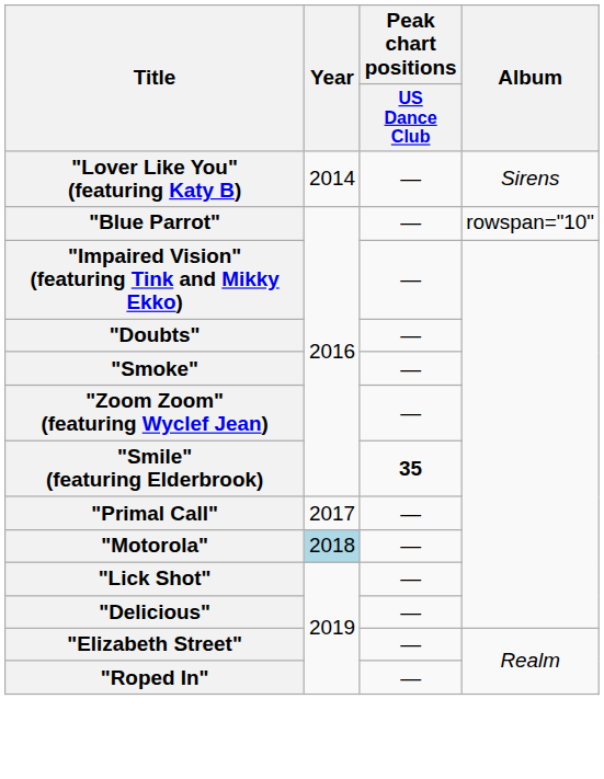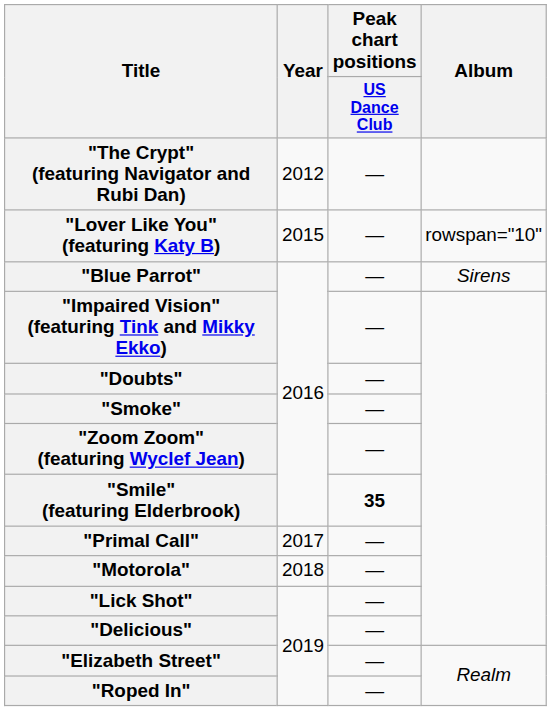+ row: "The Crypt" (featuring Navigator and Rubi Dan) | 2012 | —
"Lover Like You" (featuring Katy B) | Year: 2014 -> 2015
"Lover Like You" (featuring Katy B) | Album: Sirens -> rowspan="10"
"Blue Parrot" | Album: rowspan="10" -> Sirens
"Motorola" | Year: lightblue background -> no background
